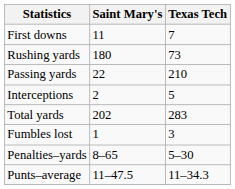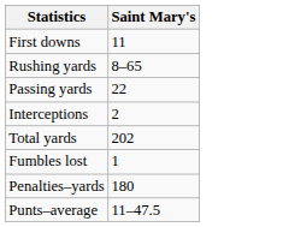- column: Texas Tech | 7 | 73 | 210 | 5 | 283 | 3 | 5–30 | 11–34.3
Rushing yards | Saint Mary's: 180 -> 8–65
Penalties–yards | Saint Mary's: 8–65 -> 180
